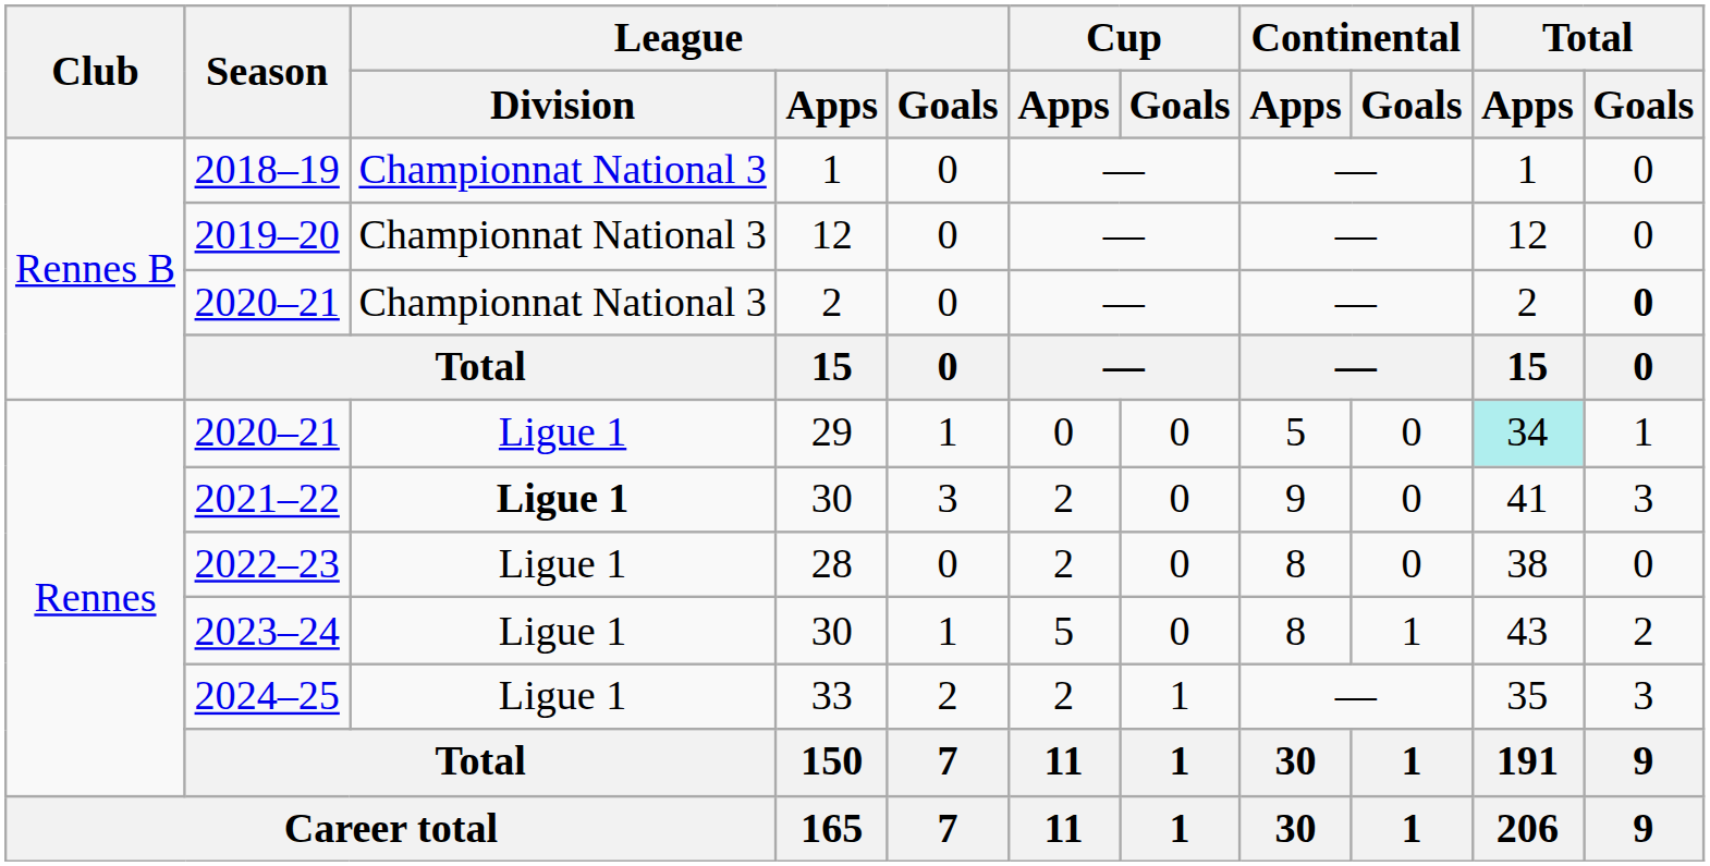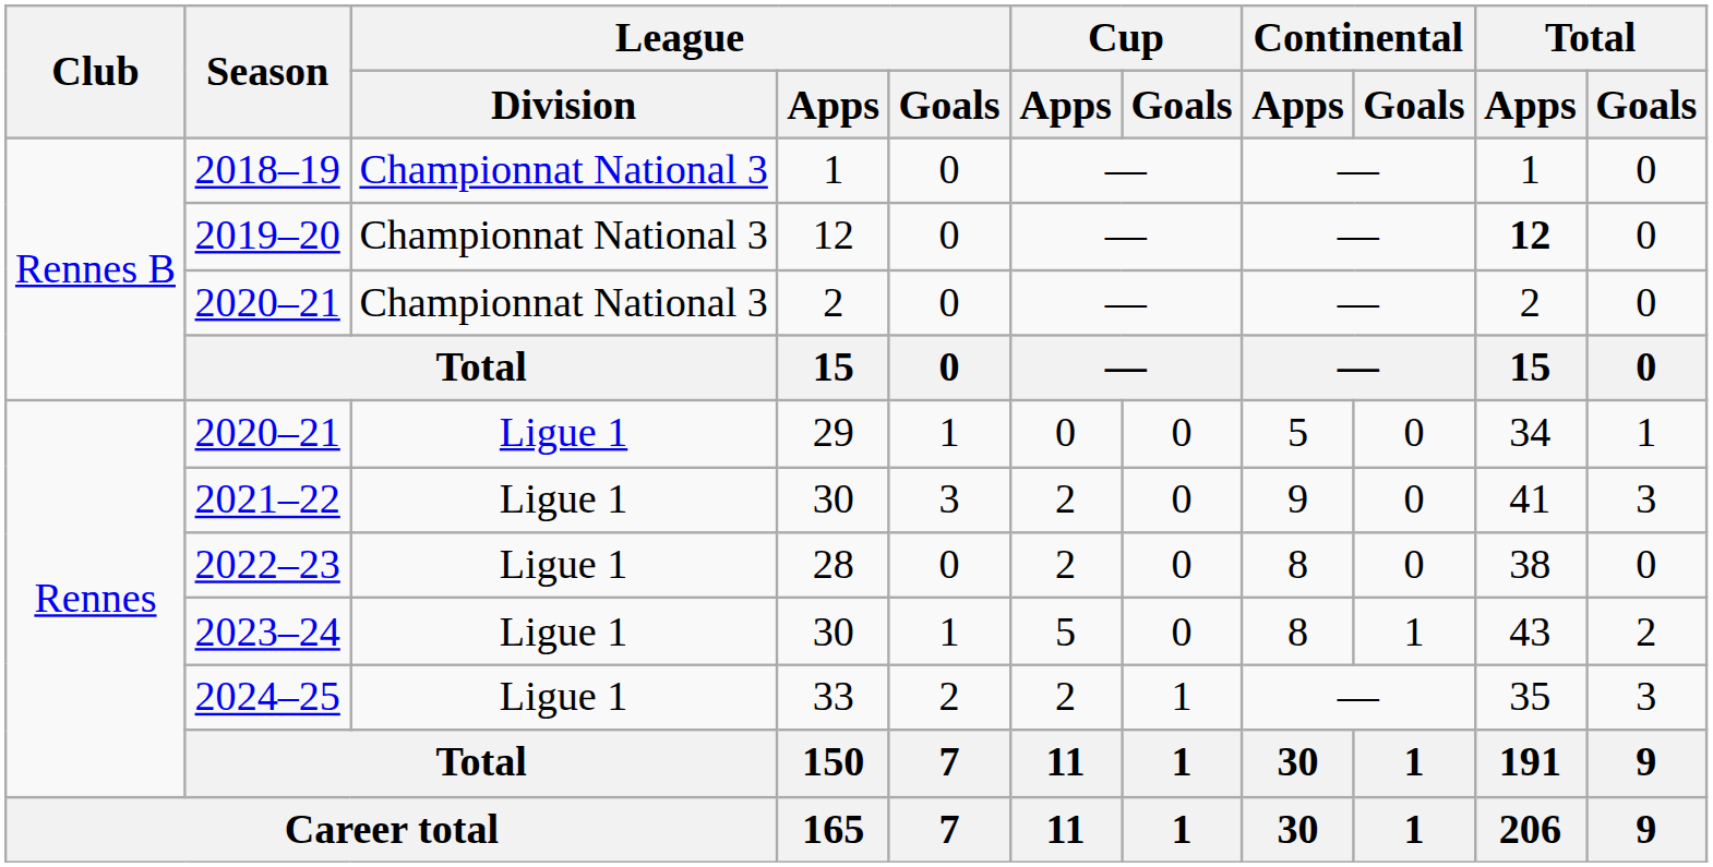2019–20 | Total / Apps: normal -> bold
2020–21 / 2 | Total / Goals: bold -> normal
2020–21 / 29 | Total / Apps: paleturquoise background -> no background
2021–22 | League / Division: bold -> normal
